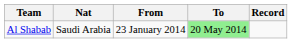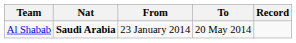Al Shabab | Nat: normal -> bold
Al Shabab | To: lightgreen background -> no background
